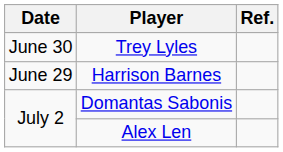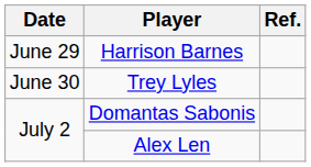rows swapped: Harrison Barnes <-> Trey Lyles
